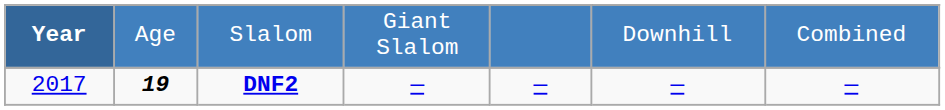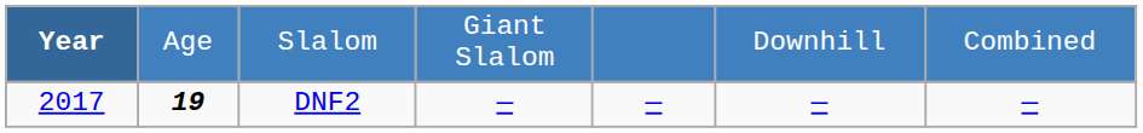2017 | column 3: bold -> normal
